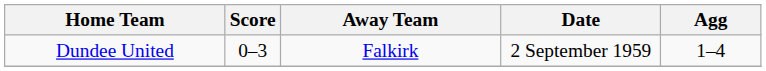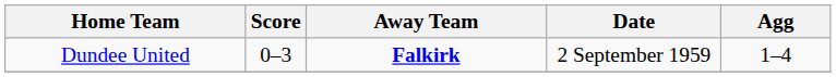Dundee United | Away Team: normal -> bold
